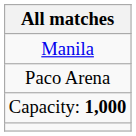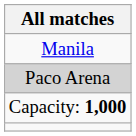row 3 | column 1: no background -> lightgrey background
